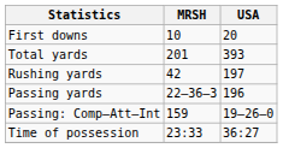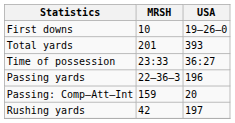First downs | USA: 20 -> 19–26–0
rows swapped: Rushing yards <-> Time of possession
Passing: Comp–Att–Int | USA: 19–26–0 -> 20
